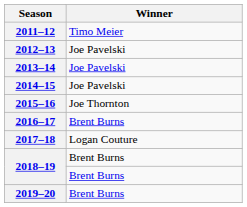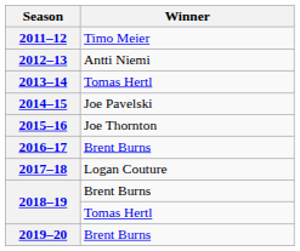row 3 | Winner: Joe Pavelski -> Antti Niemi
row 4 | Winner: Joe Pavelski -> Tomas Hertl
row 10 | Winner: Brent Burns -> Tomas Hertl
